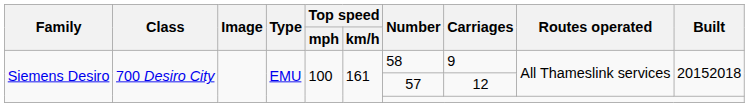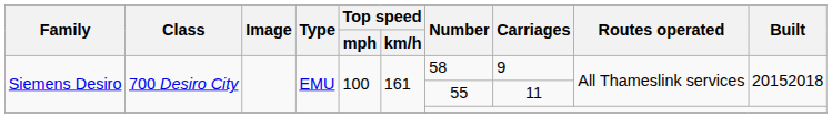row 4 | Number: 57 -> 55
row 4 | Carriages: 12 -> 11
